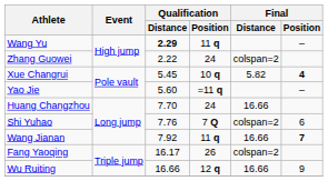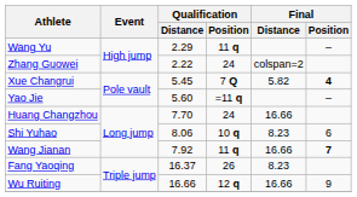Wang Yu | Qualification / Distance: bold -> normal
Xue Changrui | Qualification / Position: 10 q -> 7 Q
Shi Yuhao | Qualification / Distance: 7.76 -> 8.06
Shi Yuhao | Qualification / Position: 7 Q -> 10 q
Shi Yuhao | Final / Distance: colspan=2 -> 8.23
Fang Yaoqing | Qualification / Distance: 16.17 -> 16.37
Fang Yaoqing | Final / Distance: colspan=2 -> 8.23
